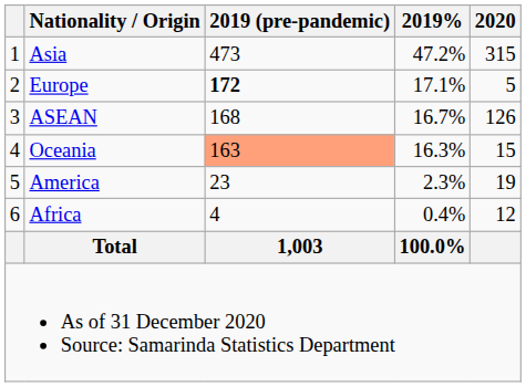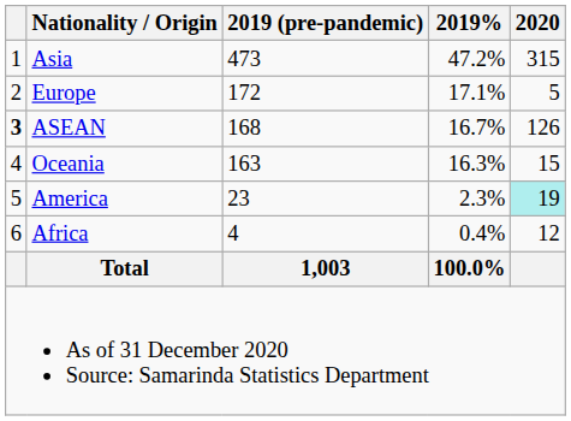Europe | 2019 (pre-pandemic): bold -> normal
ASEAN | column 1: normal -> bold
Oceania | 2019 (pre-pandemic): lightsalmon background -> no background
America | 2020: no background -> paleturquoise background
